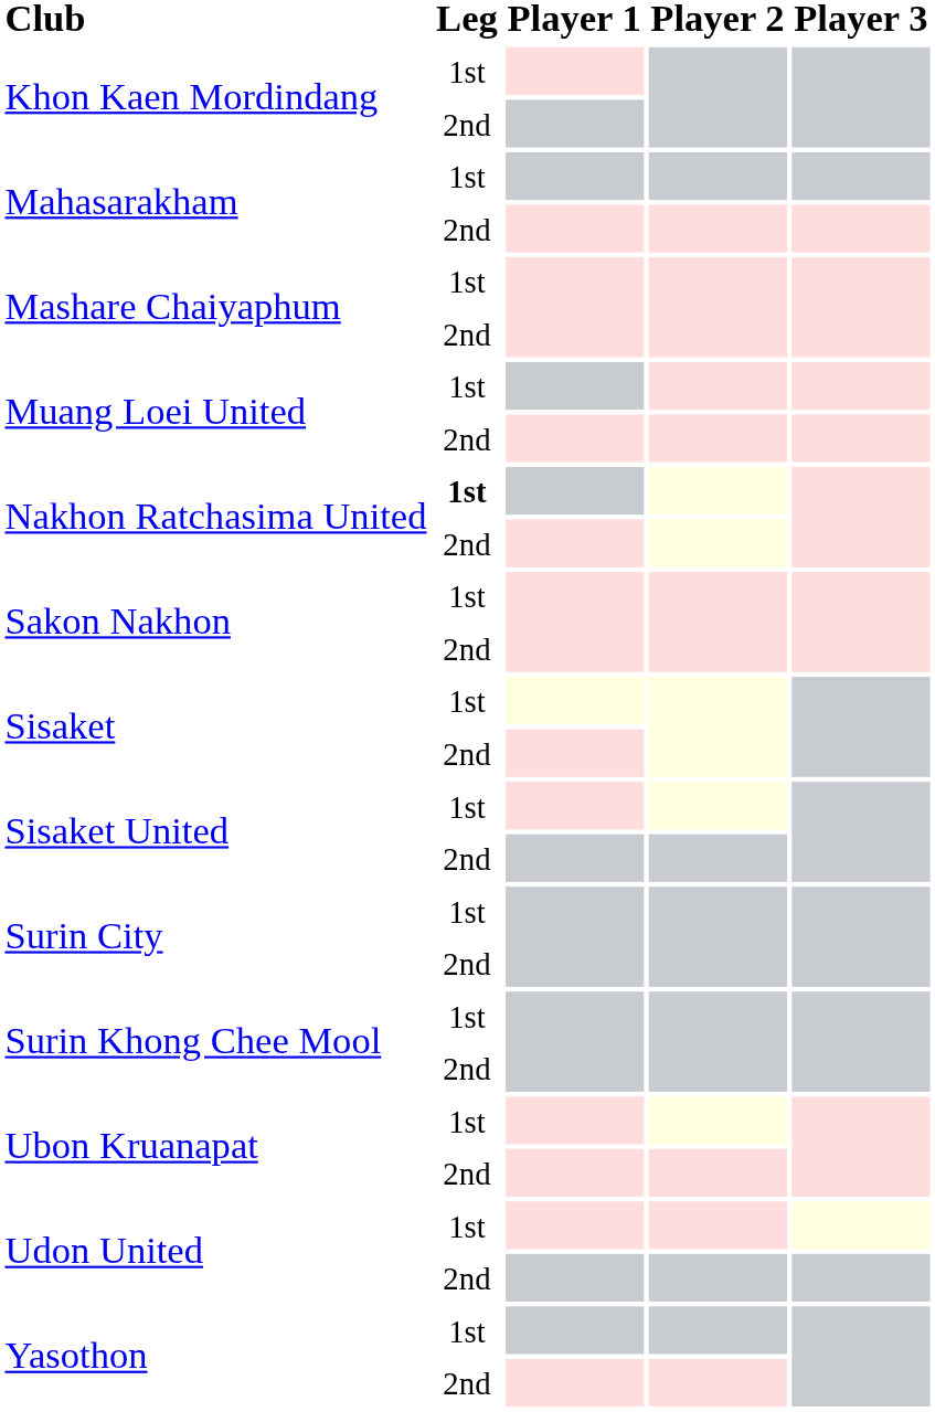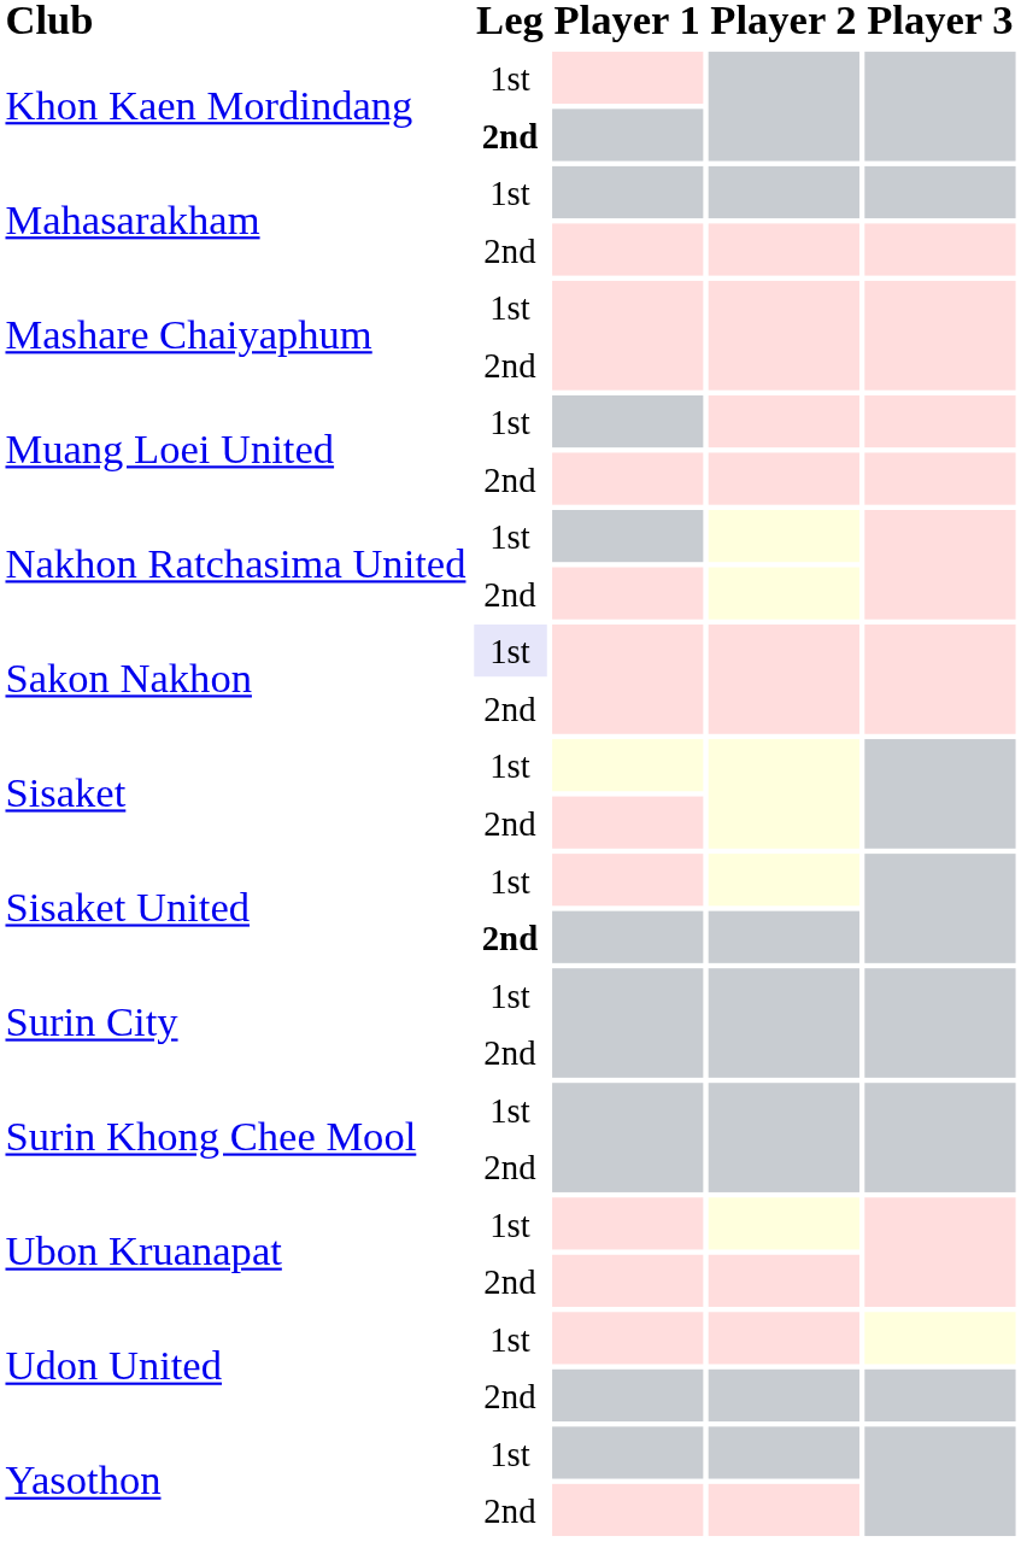Khon Kaen Mordindang / 2nd | Leg: normal -> bold
Nakhon Ratchasima United / 1st | Leg: bold -> normal
Sakon Nakhon / 1st | Leg: no background -> lavender background
Sisaket United / 2nd | Leg: normal -> bold
